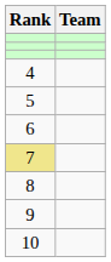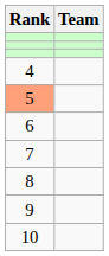row 6 | Rank: no background -> lightsalmon background
row 8 | Rank: khaki background -> no background
